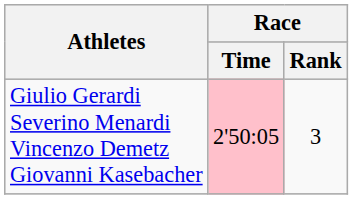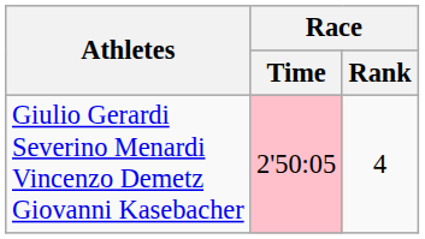row 3 | Race / Rank: 3 -> 4
